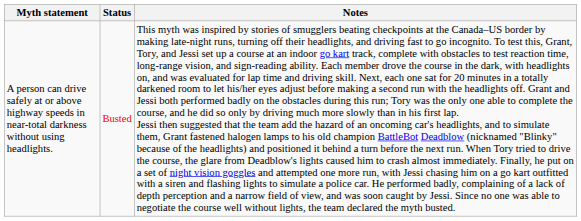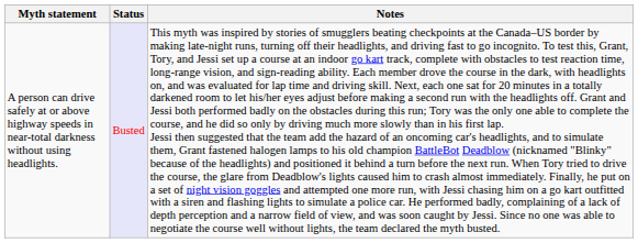row 2 | Status: no background -> lavender background
